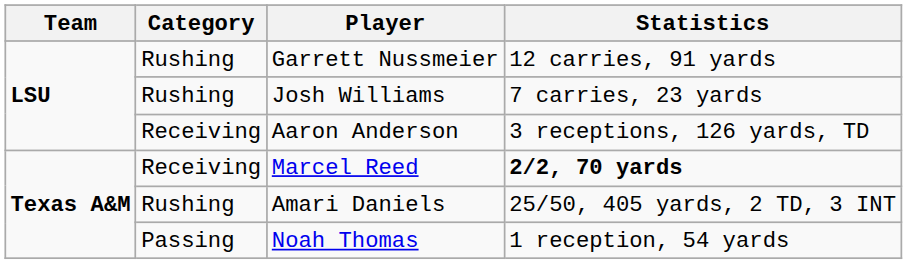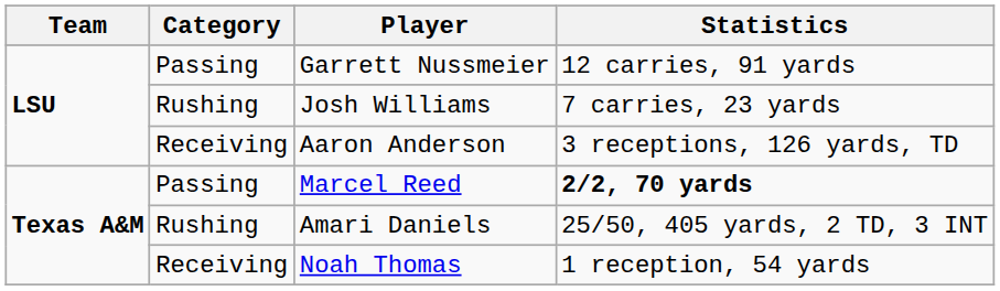Garrett Nussmeier | Category: Rushing -> Passing
Marcel Reed | Category: Receiving -> Passing
Noah Thomas | Category: Passing -> Receiving
